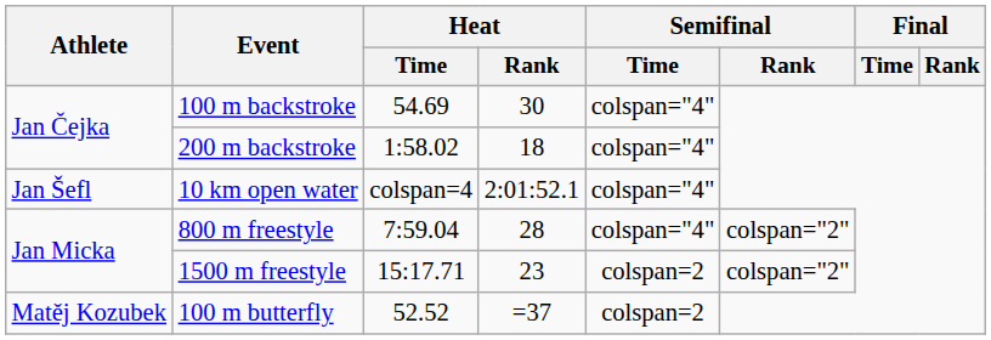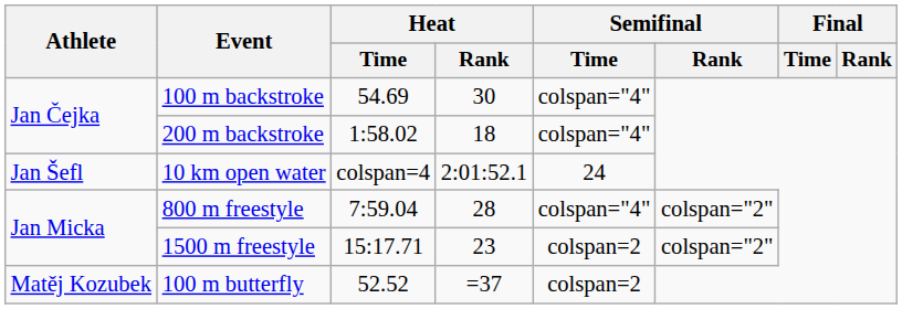10 km open water | Semifinal / Time: colspan="4" -> 24
